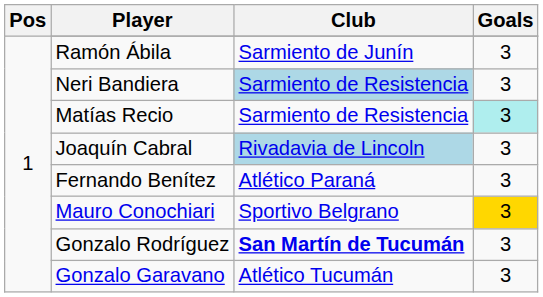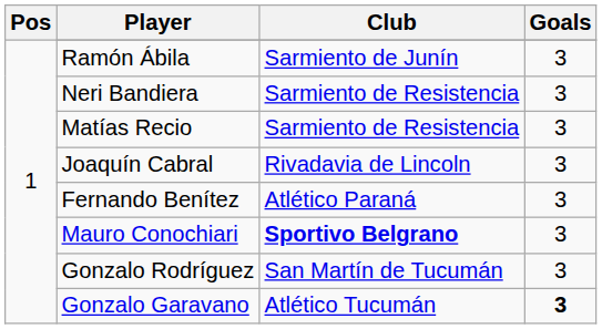Neri Bandiera | Club: lightblue background -> no background
Matías Recio | Goals: paleturquoise background -> no background
Joaquín Cabral | Club: lightblue background -> no background
Mauro Conochiari | Club: normal -> bold
Mauro Conochiari | Goals: gold background -> no background
Gonzalo Rodríguez | Club: bold -> normal
Gonzalo Garavano | Goals: normal -> bold
